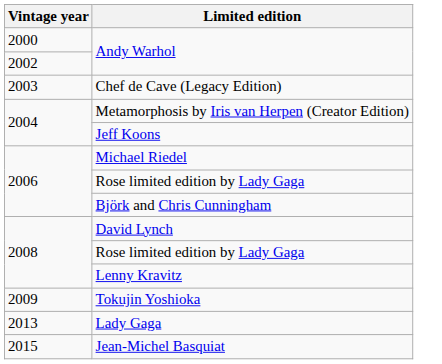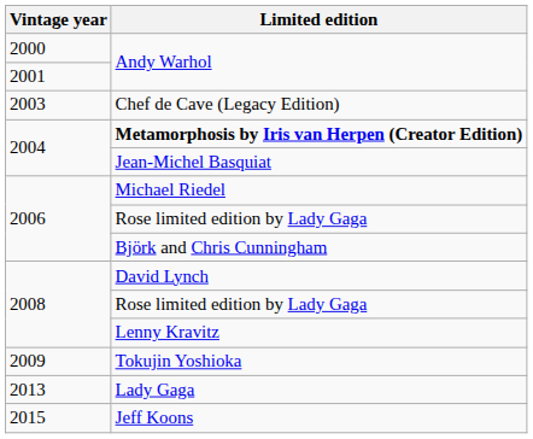row 3 | Vintage year: 2002 -> 2001
row 5 | Limited edition: normal -> bold
row 6 | Limited edition: Jeff Koons -> Jean-Michel Basquiat
row 15 | Limited edition: Jean-Michel Basquiat -> Jeff Koons
